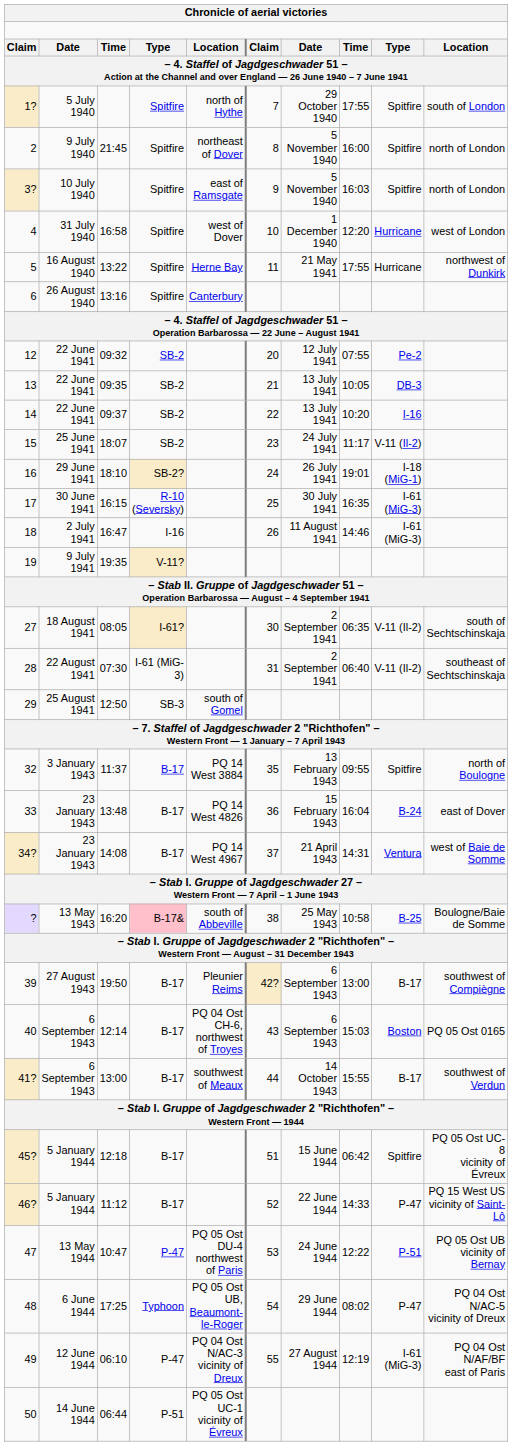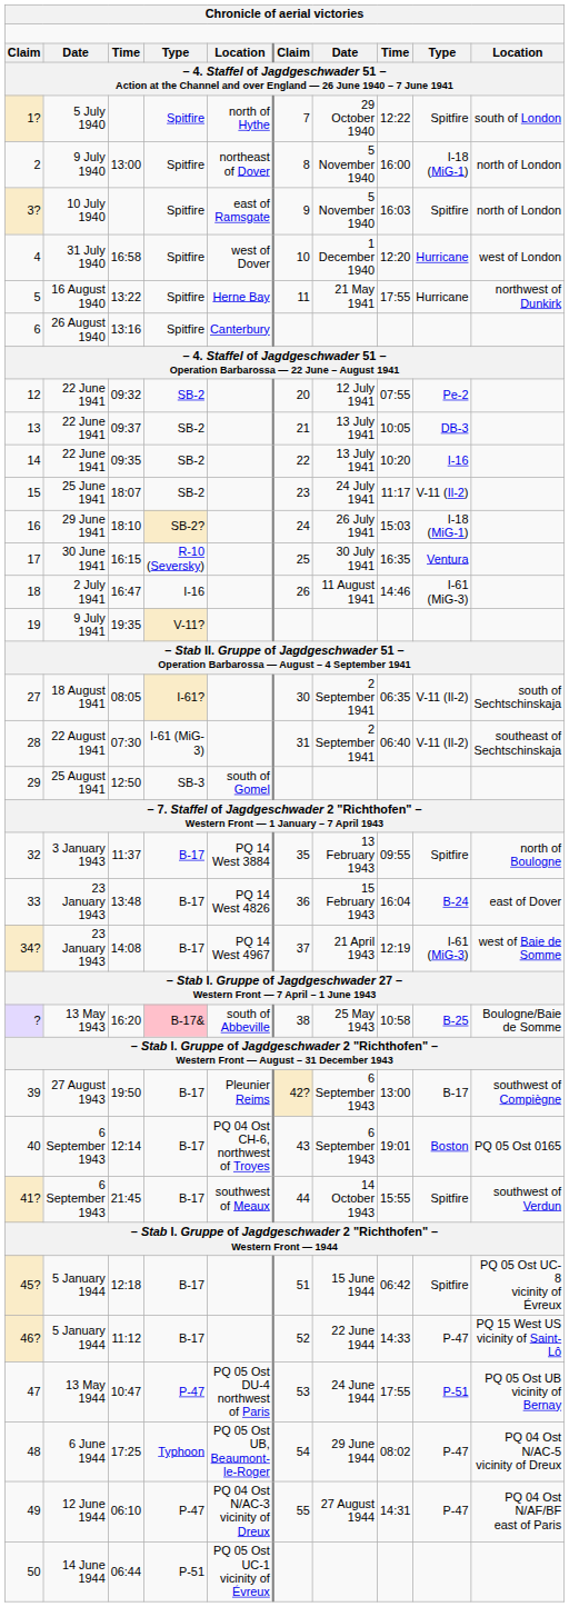1? | column 8: 17:55 -> 12:22
2 | column 3: 21:45 -> 13:00
2 | column 9: Spitfire -> I-18 (MiG-1)
13 | column 3: 09:35 -> 09:37
14 | column 3: 09:37 -> 09:35
16 | column 8: 19:01 -> 15:03
17 | column 9: I-61 (MiG-3) -> Ventura
34? | column 8: 14:31 -> 12:19
34? | column 9: Ventura -> I-61 (MiG-3)
40 | column 8: 15:03 -> 19:01
41? | column 3: 13:00 -> 21:45
41? | column 9: B-17 -> Spitfire
47 | column 8: 12:22 -> 17:55
49 | column 8: 12:19 -> 14:31
49 | column 9: I-61 (MiG-3) -> P-47
